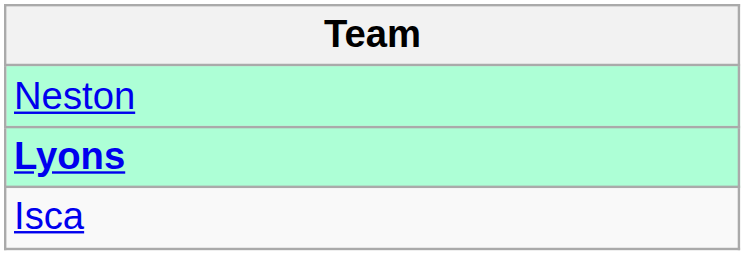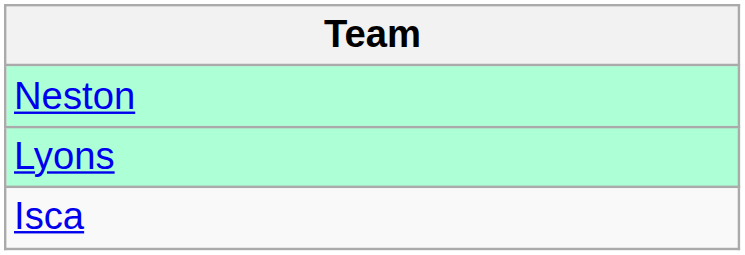row 3 | column 1: bold -> normal
